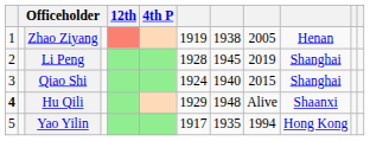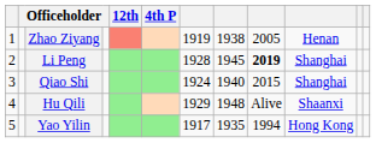Li Peng | column 9: normal -> bold
Hu Qili | column 1: bold -> normal
